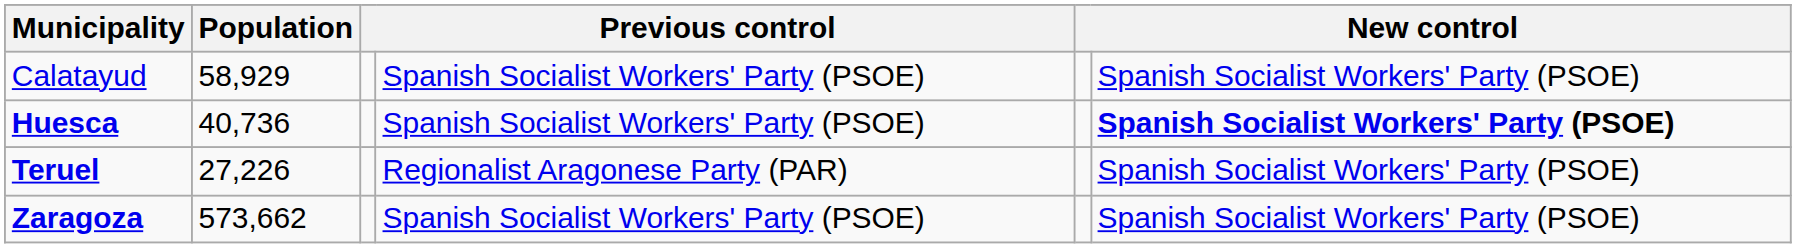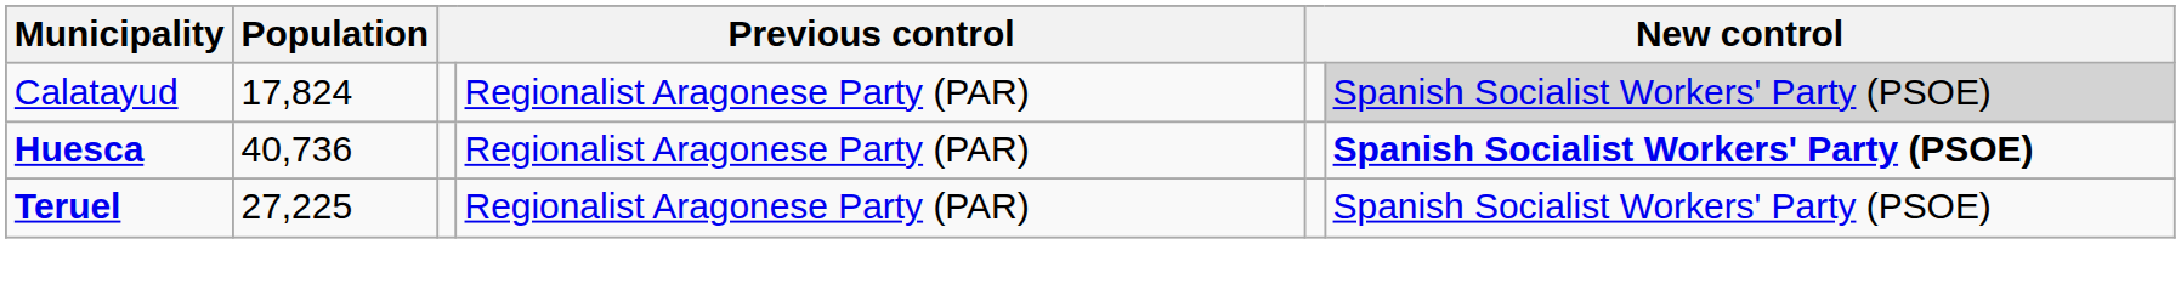Calatayud | Population: 58,929 -> 17,824
Calatayud | column 4: Spanish Socialist Workers' Party (PSOE) -> Regionalist Aragonese Party (PAR)
Calatayud | column 6: no background -> lightgrey background
Huesca | column 4: Spanish Socialist Workers' Party (PSOE) -> Regionalist Aragonese Party (PAR)
Teruel | Population: 27,226 -> 27,225
- row: Zaragoza | 573,662 | Spanish Socialist Workers' Party (PSOE) | Spanish Socialist Workers' Party (PSOE)
